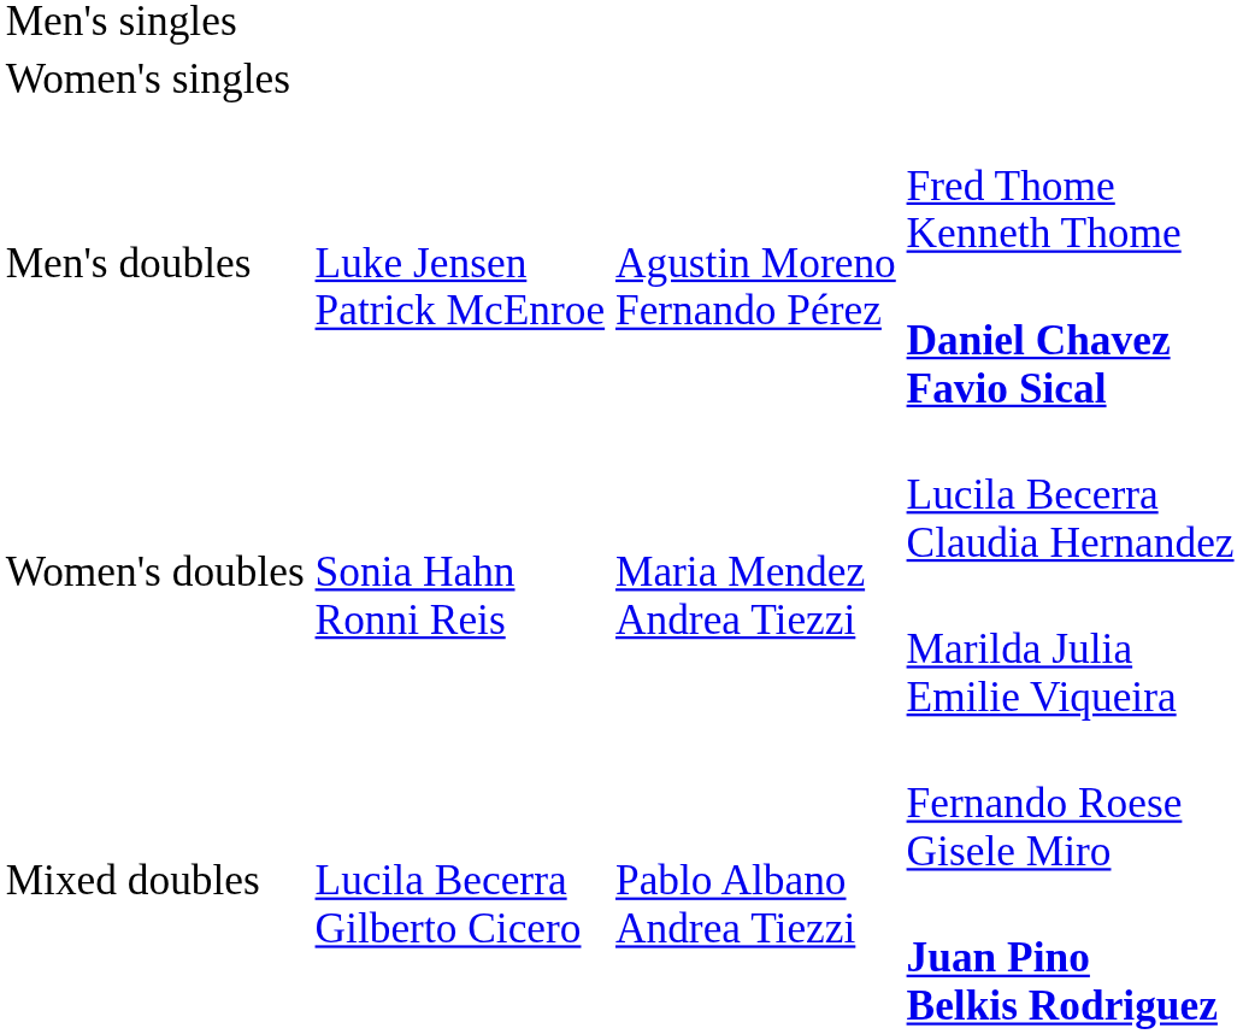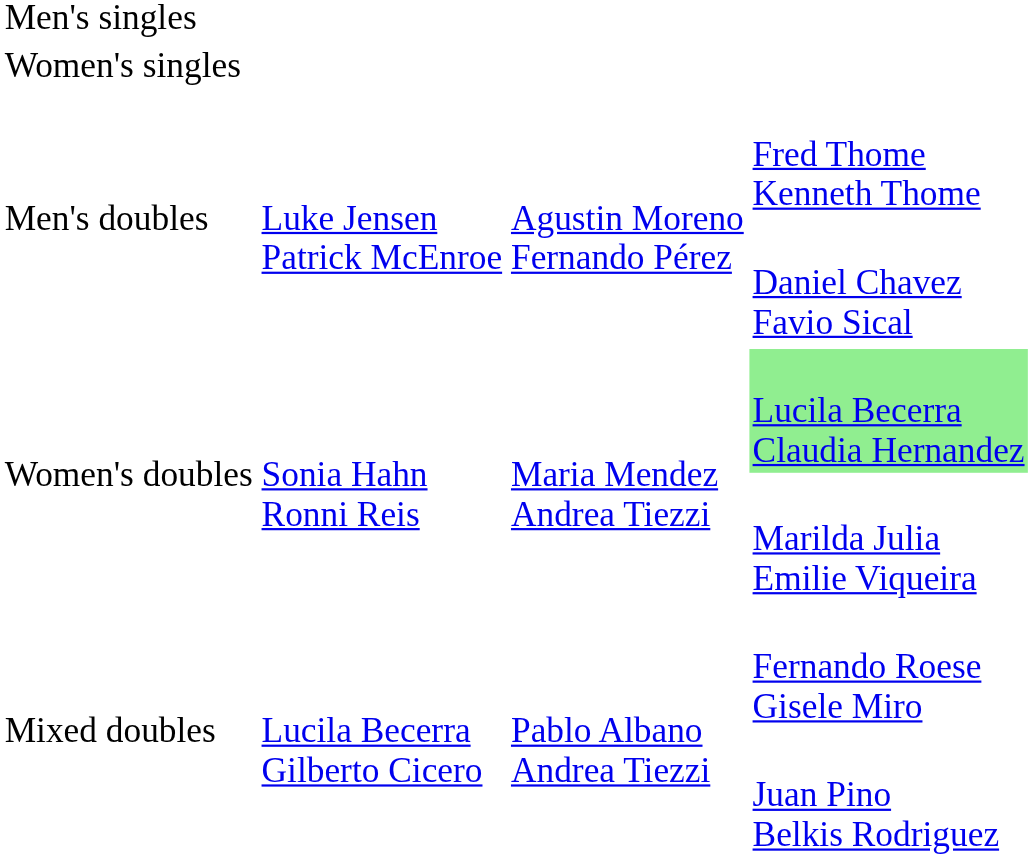Daniel Chavez Favio Sical | column 4: bold -> normal
Lucila Becerra Claudia Hernandez | column 4: no background -> lightgreen background
Juan Pino Belkis Rodriguez | column 4: bold -> normal
